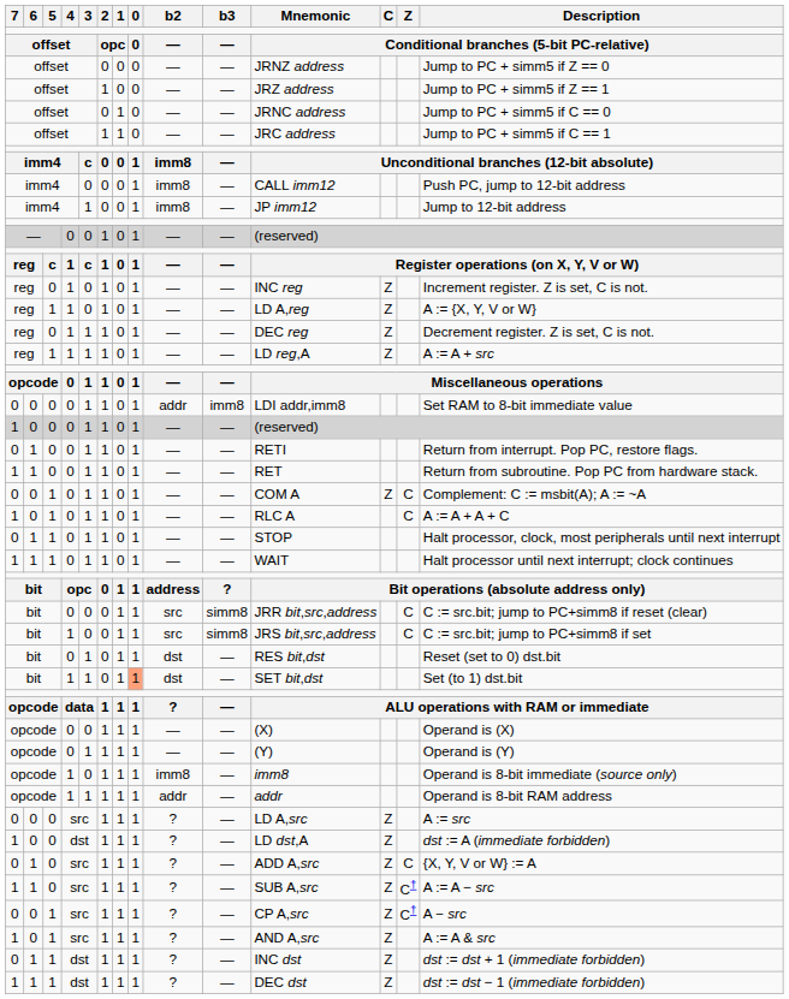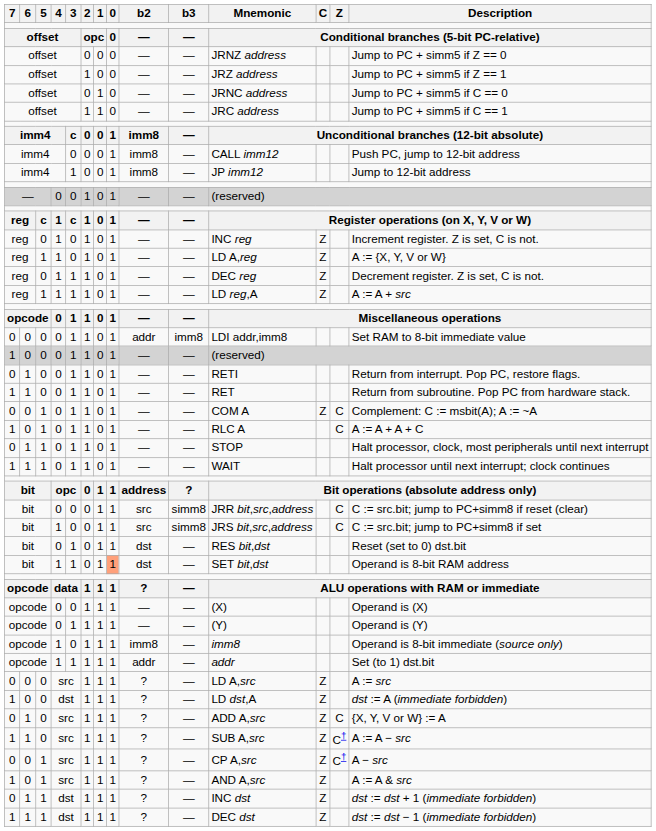row 35 | Description: Set (to 1) dst.bit -> Operand is 8-bit RAM address
row 41 | Description: Operand is 8-bit RAM address -> Set (to 1) dst.bit
